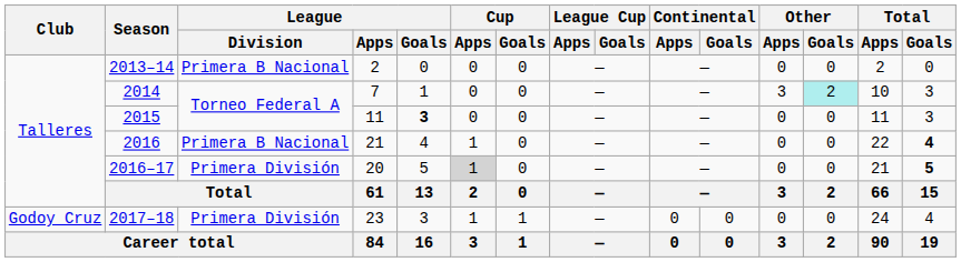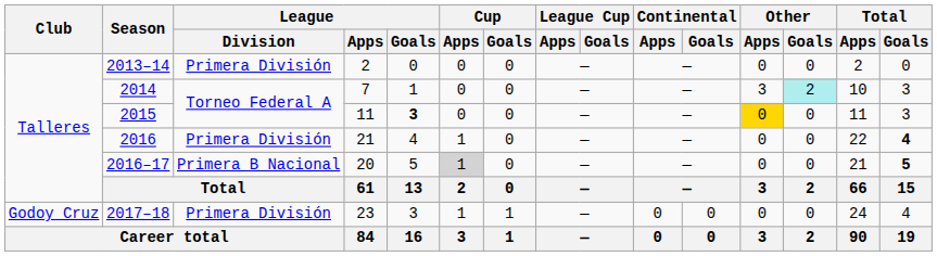2013–14 | League / Division: Primera B Nacional -> Primera División
2015 | Other / Apps: no background -> gold background
2016 | League / Division: Primera B Nacional -> Primera División
2016–17 | League / Division: Primera División -> Primera B Nacional
